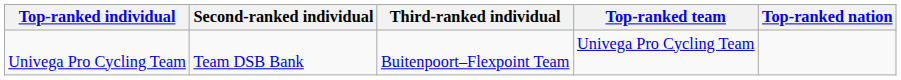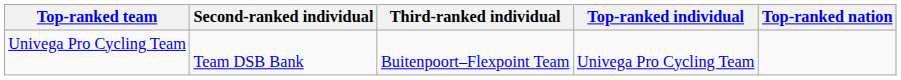columns swapped: Top-ranked individual <-> Top-ranked team
